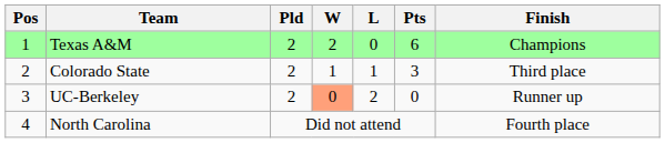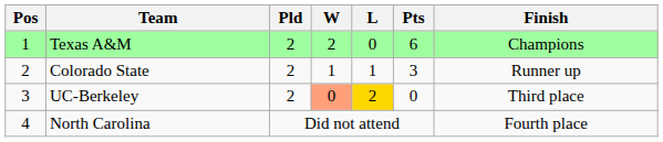Colorado State | Finish: Third place -> Runner up
UC-Berkeley | L: no background -> gold background
UC-Berkeley | Finish: Runner up -> Third place
